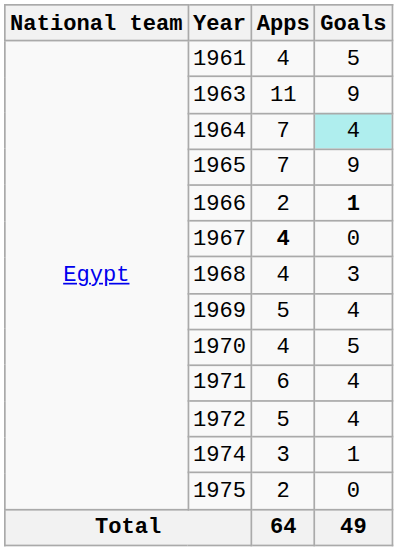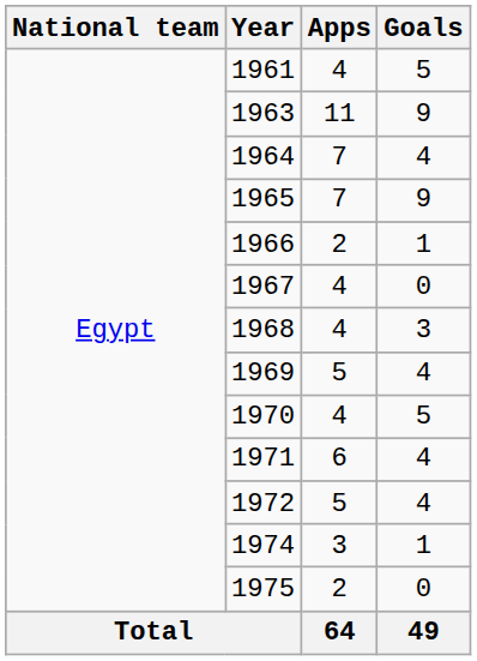1964 | Goals: paleturquoise background -> no background
1966 | Goals: bold -> normal
1967 | Apps: bold -> normal
